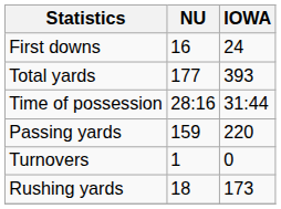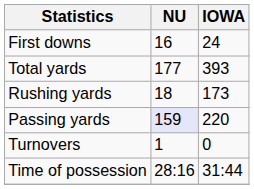rows swapped: Rushing yards <-> Time of possession
Passing yards | NU: no background -> lavender background
